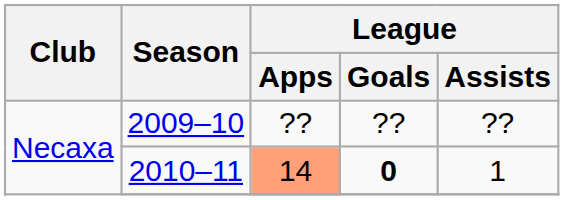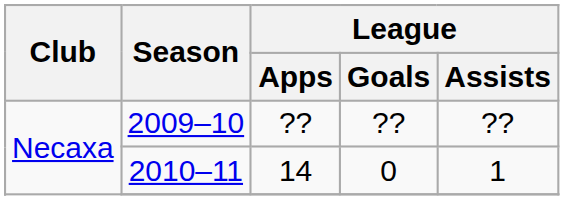2010–11 | League / Apps: lightsalmon background -> no background
2010–11 | League / Goals: bold -> normal
